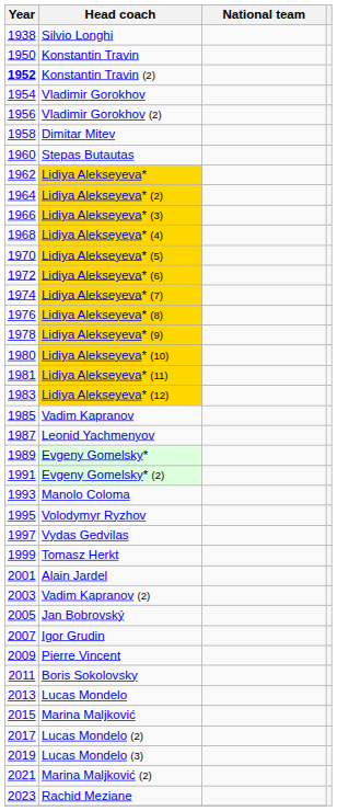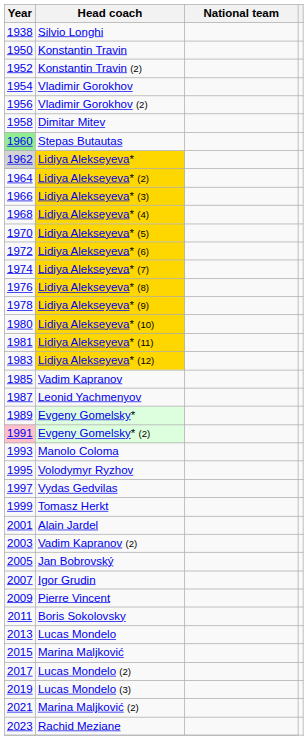Konstantin Travin (2) | Year: bold -> normal
Stepas Butautas | Year: no background -> lightgreen background
Lidiya Alekseyeva* | Year: no background -> lightgrey background
Evgeny Gomelsky* (2) | Year: no background -> pink background
